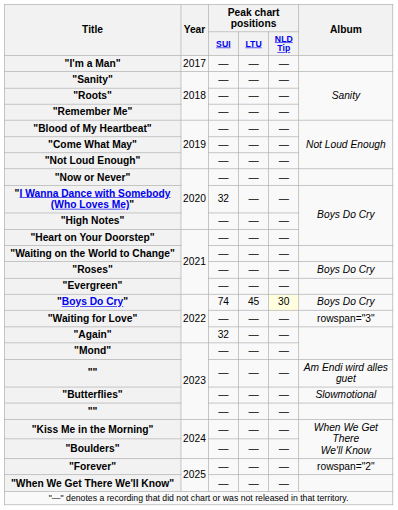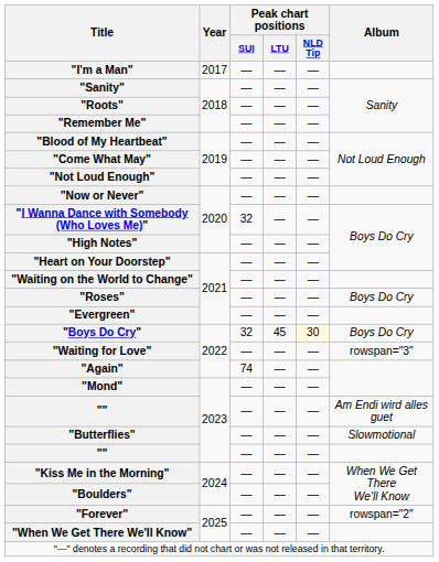"Boys Do Cry" | Peak chart positions / SUI: 74 -> 32
"Again" | Peak chart positions / SUI: 32 -> 74
